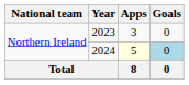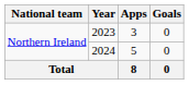2024 | Apps: lightyellow background -> no background
2024 | Goals: lightblue background -> no background
